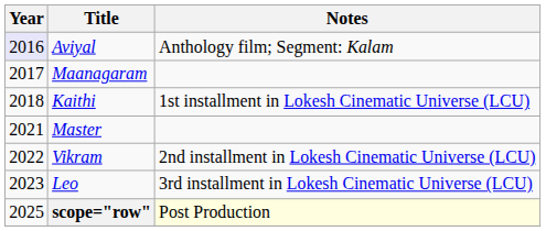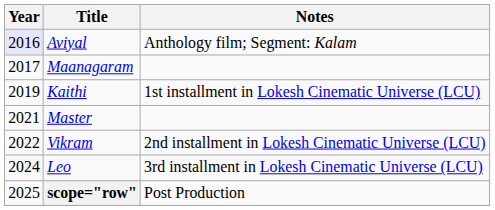Kaithi | Year: 2018 -> 2019
Leo | Year: 2023 -> 2024
scope="row" | Notes: lightyellow background -> no background
